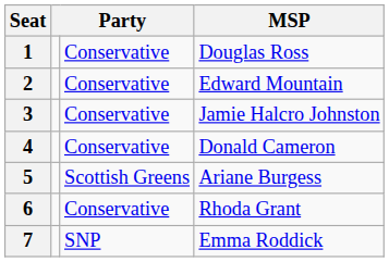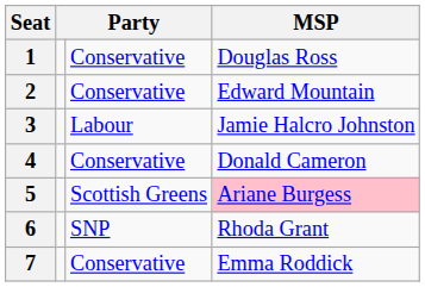3 | column 3: Conservative -> Labour
5 | MSP: no background -> pink background
6 | column 3: Conservative -> SNP
7 | column 3: SNP -> Conservative
